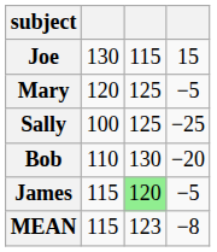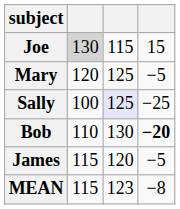Joe | column 2: no background -> lightgrey background
Sally | column 3: no background -> lavender background
Bob | column 4: normal -> bold
James | column 3: lightgreen background -> no background
